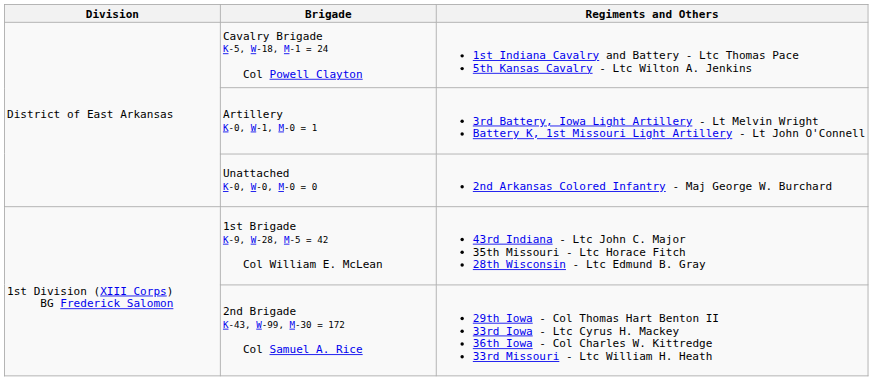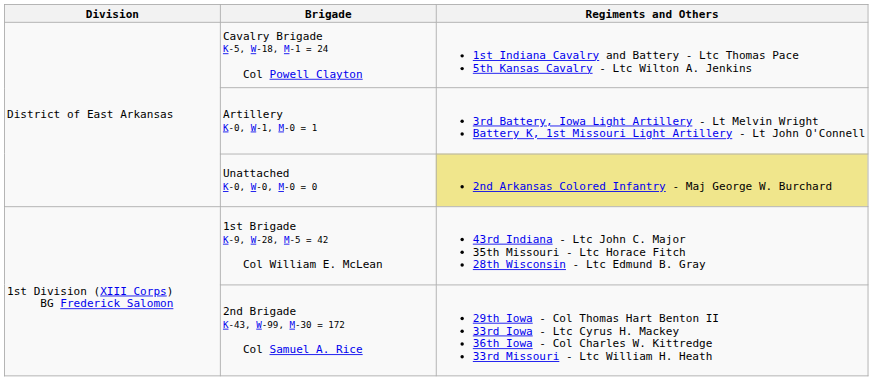Unattached K-0, W-0, M-0 = 0 | Regiments and Others: no background -> khaki background
